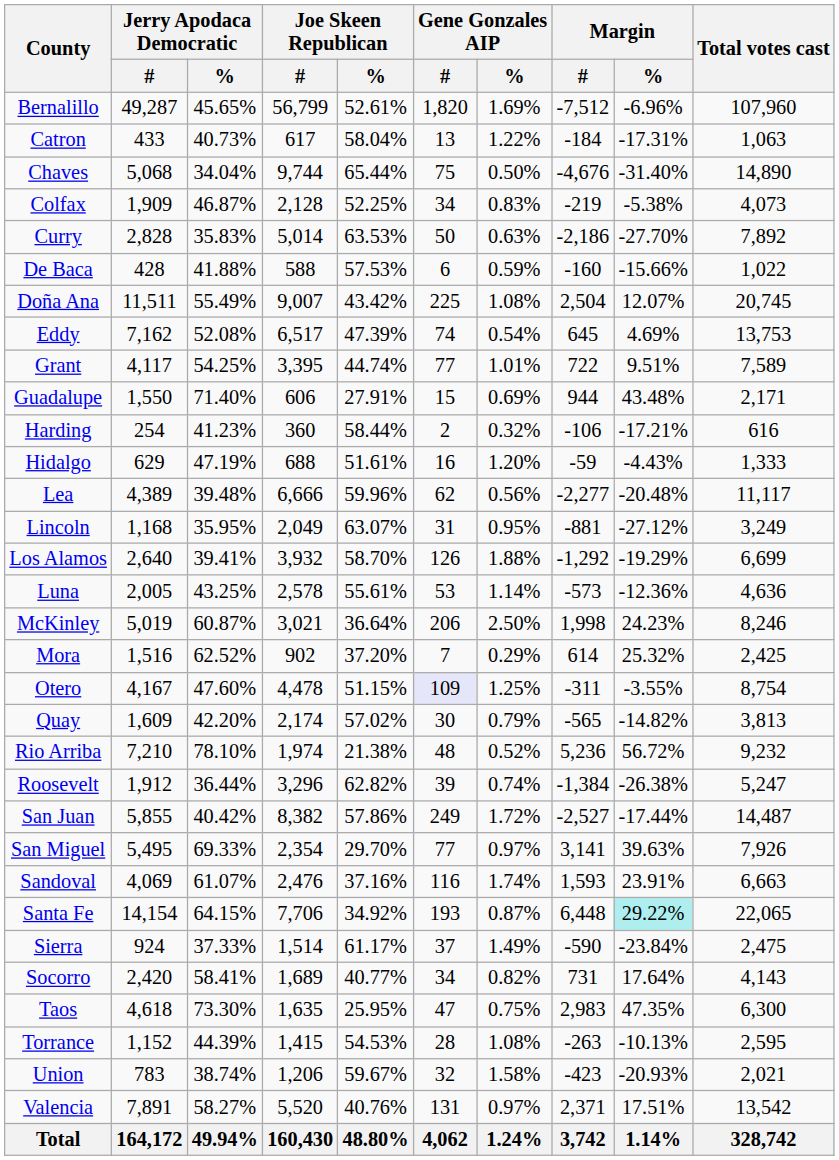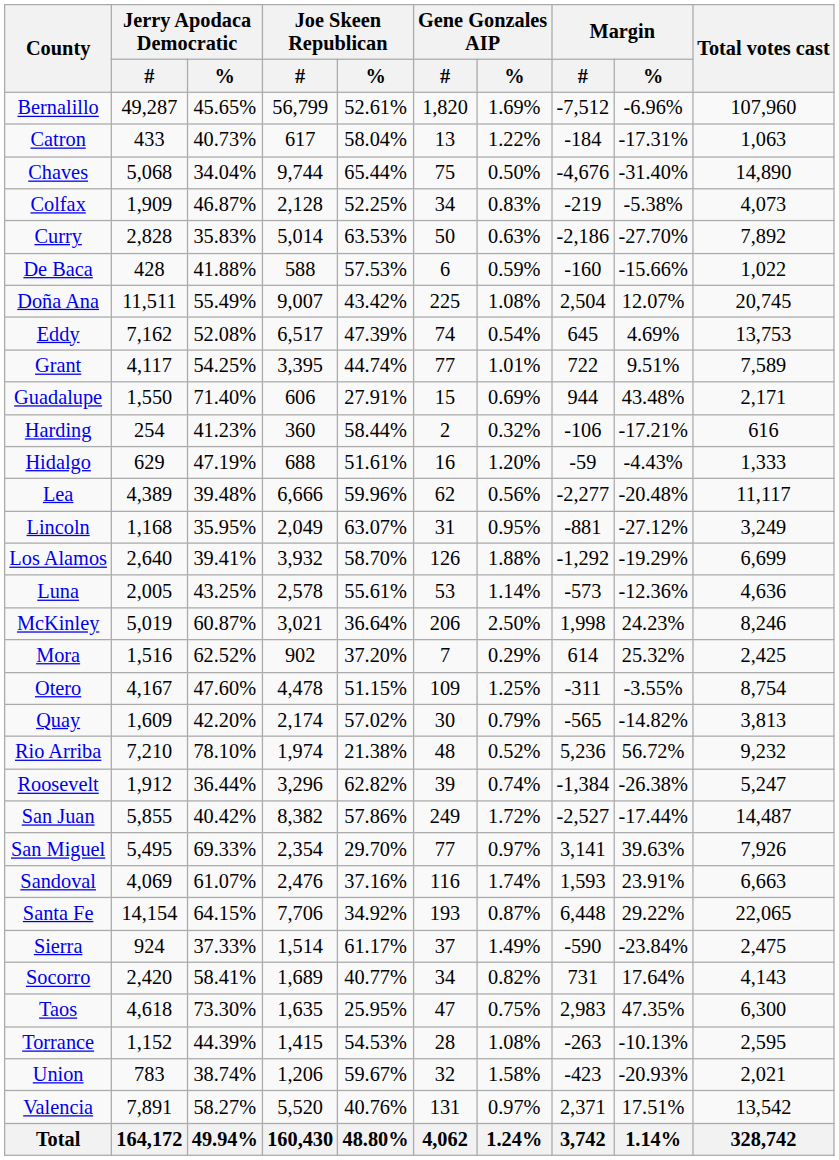Otero | Gene Gonzales AIP / #: lavender background -> no background
Santa Fe | Margin / %: paleturquoise background -> no background
